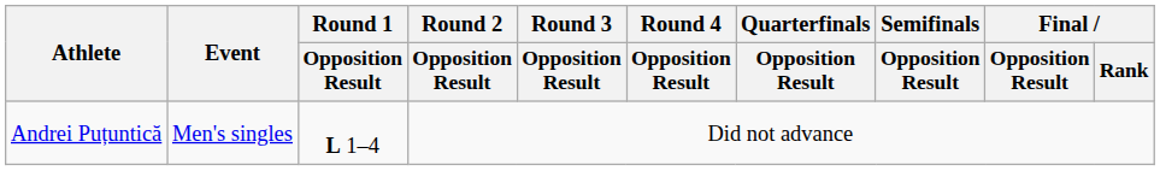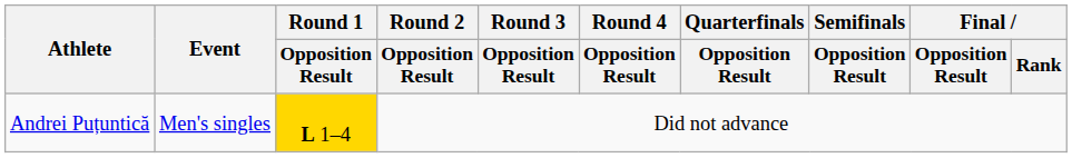Andrei Puțuntică | Round 1 / Opposition Result: no background -> gold background
